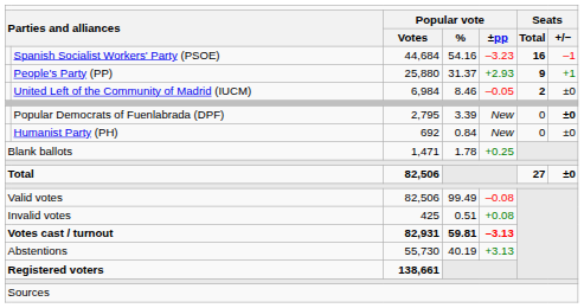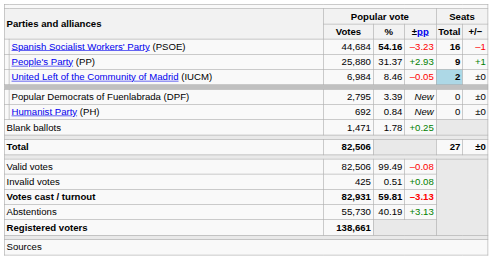Spanish Socialist Workers' Party (PSOE) | column 4: normal -> bold
United Left of the Community of Madrid (IUCM) | column 6: no background -> lightblue background
Popular Democrats of Fuenlabrada (DPF) | column 7: bold -> normal
